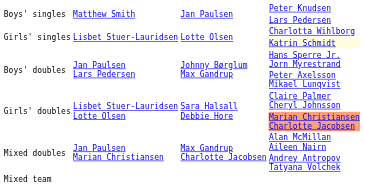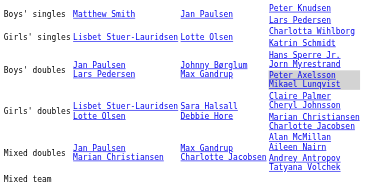Katrin Schmidt | column 4: lightyellow background -> no background
Peter Axelsson Mikael Lunqvist | column 4: no background -> lightgrey background
Marian Christiansen Charlotte Jacobsen | column 4: lightsalmon background -> no background
